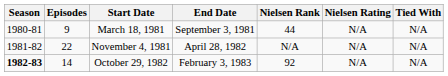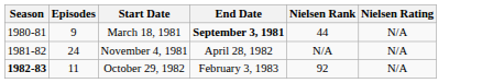- column: Tied With | N/A | N/A | N/A
March 18, 1981 | End Date: normal -> bold
November 4, 1981 | Episodes: 22 -> 24
October 29, 1982 | Episodes: 14 -> 11
